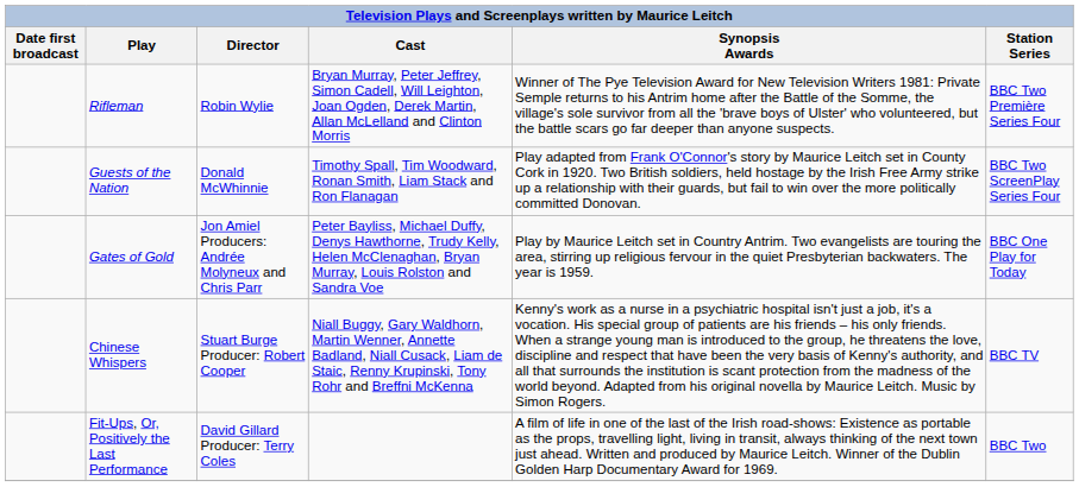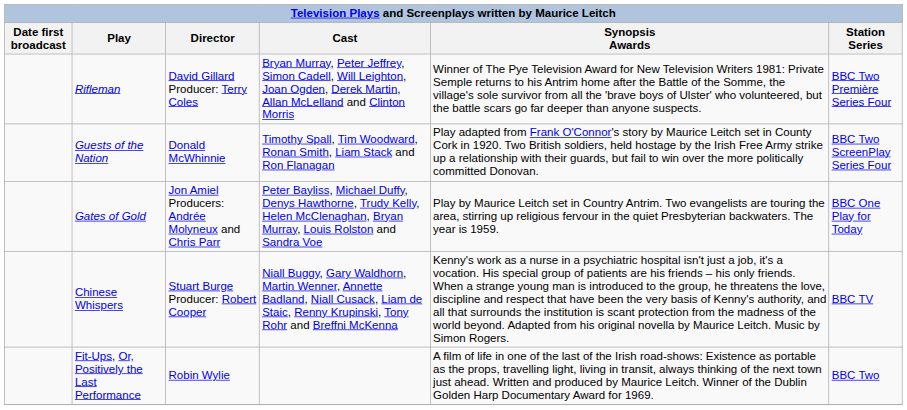Rifleman | Director: Robin Wylie -> David Gillard Producer: Terry Coles
Fit-Ups, Or, Positively the Last Performance | Director: David Gillard Producer: Terry Coles -> Robin Wylie
